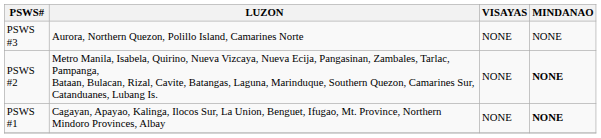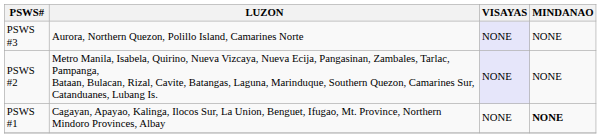PSWS #3 | VISAYAS: no background -> lavender background
PSWS #2 | VISAYAS: no background -> lavender background
PSWS #2 | MINDANAO: bold -> normal
